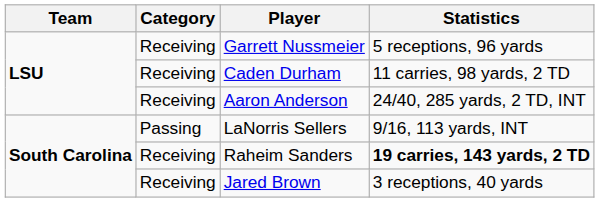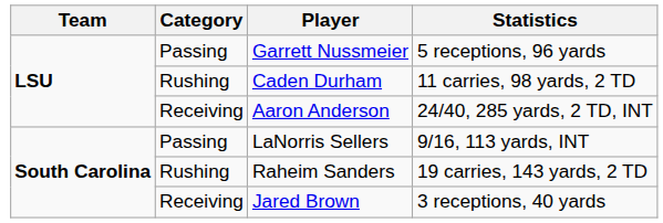Garrett Nussmeier | Category: Receiving -> Passing
Caden Durham | Category: Receiving -> Rushing
Raheim Sanders | Category: Receiving -> Rushing
Raheim Sanders | Statistics: bold -> normal
